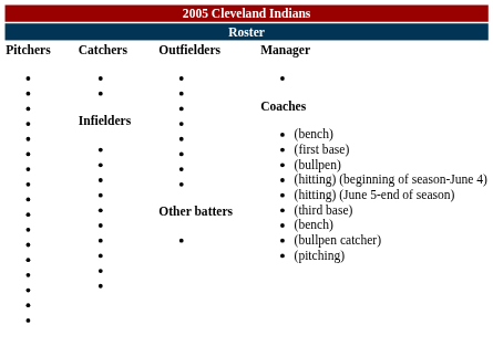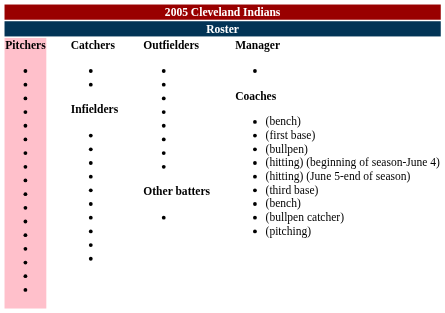Pitchers | column 1: no background -> pink background
